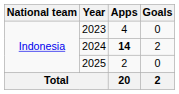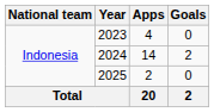2024 | Apps: bold -> normal
